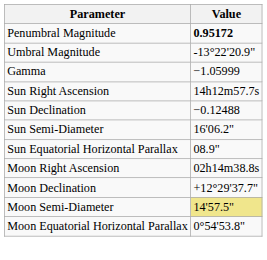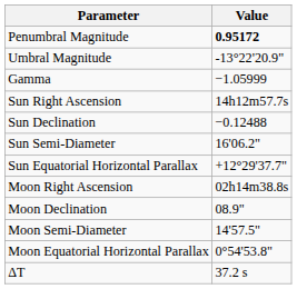Sun Equatorial Horizontal Parallax | Value: 08.9" -> +12°29'37.7"
Moon Declination | Value: +12°29'37.7" -> 08.9"
Moon Semi-Diameter | Value: khaki background -> no background
+ row: ΔT | 37.2 s
